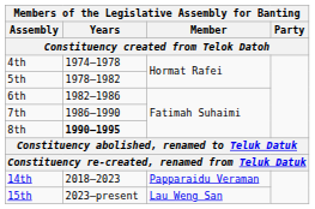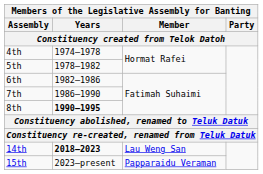14th | Years: normal -> bold
14th | Member: Papparaidu Veraman -> Lau Weng San
15th | Member: Lau Weng San -> Papparaidu Veraman
